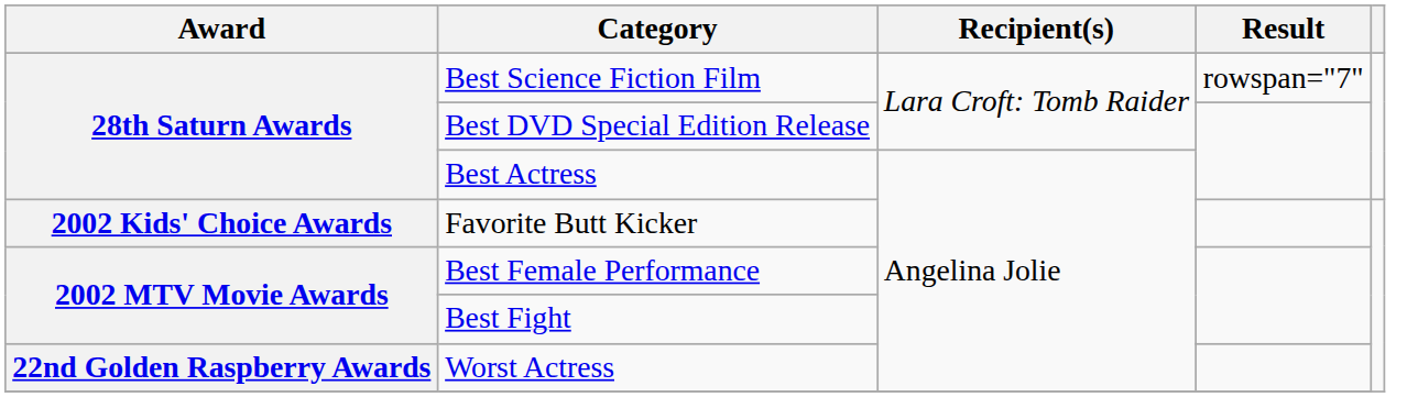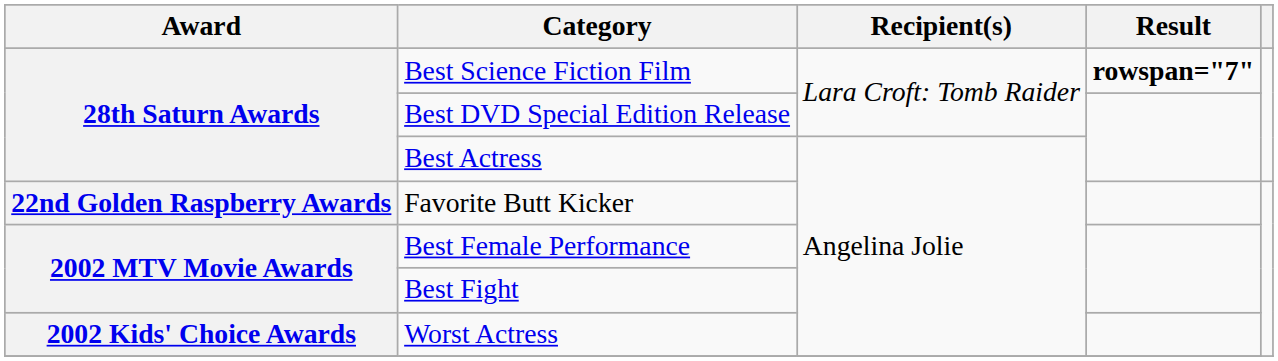Best Science Fiction Film | Result: normal -> bold
Favorite Butt Kicker | Award: 2002 Kids' Choice Awards -> 22nd Golden Raspberry Awards
Worst Actress | Award: 22nd Golden Raspberry Awards -> 2002 Kids' Choice Awards
